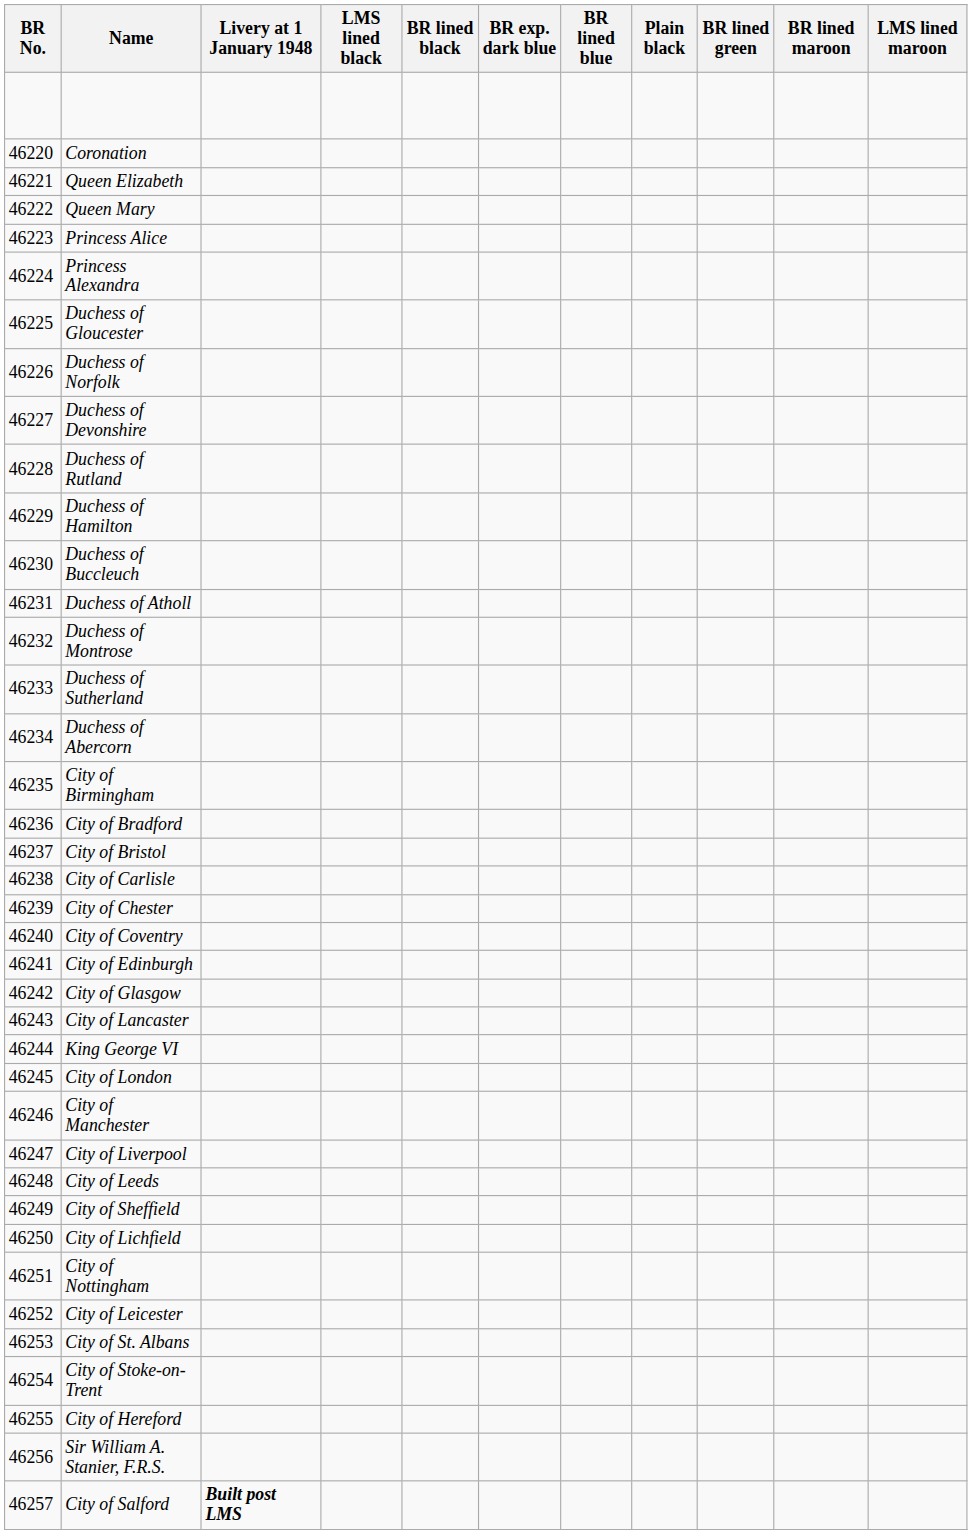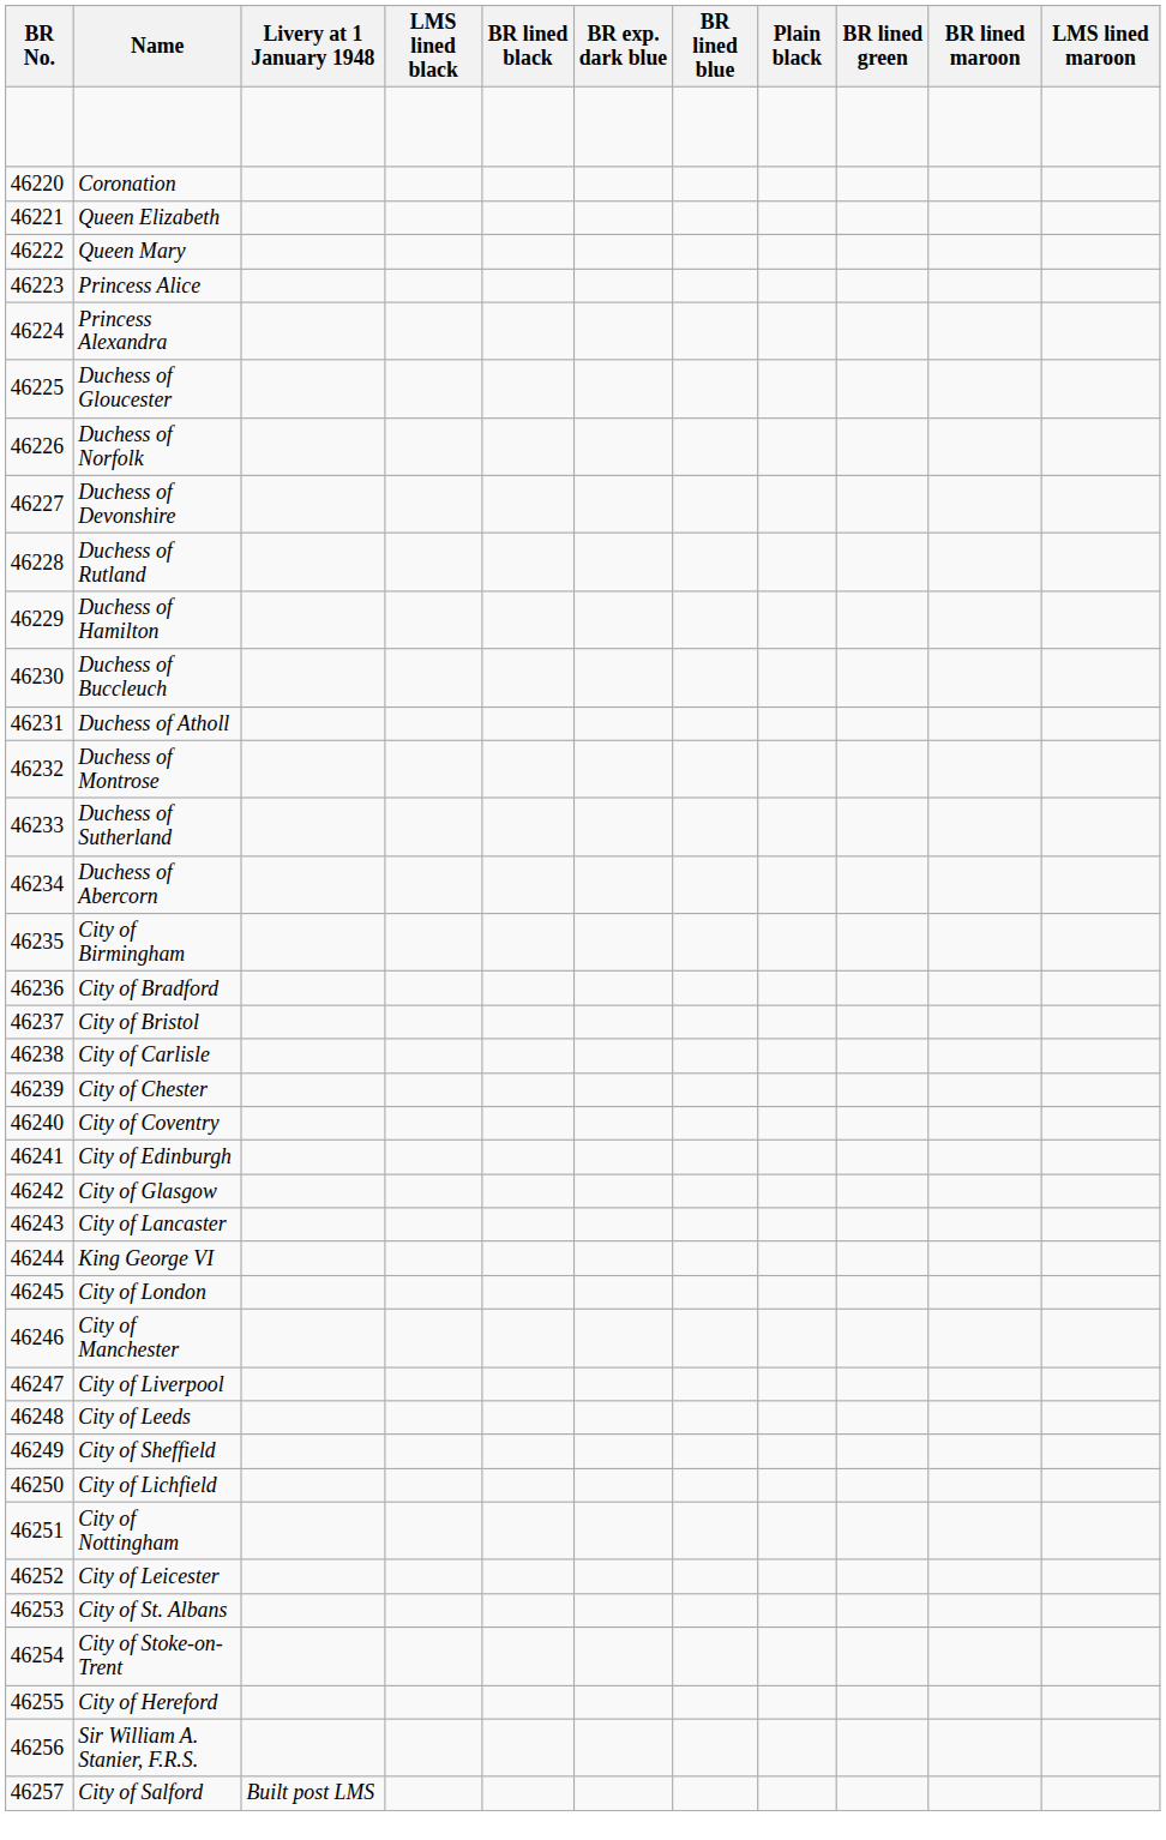City of Salford | Livery at 1 January 1948: bold -> normal
